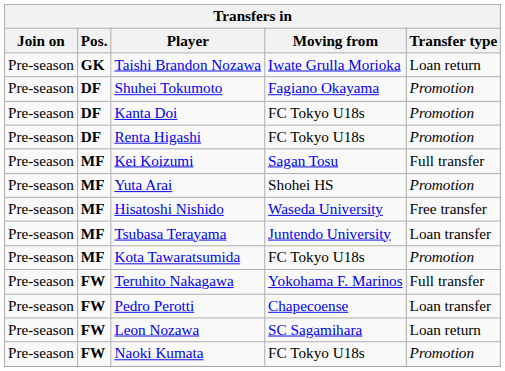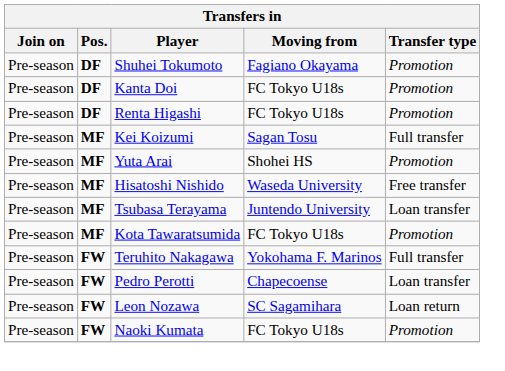- row: Pre-season | GK | Taishi Brandon Nozawa | Iwate Grulla Morioka | Loan return
